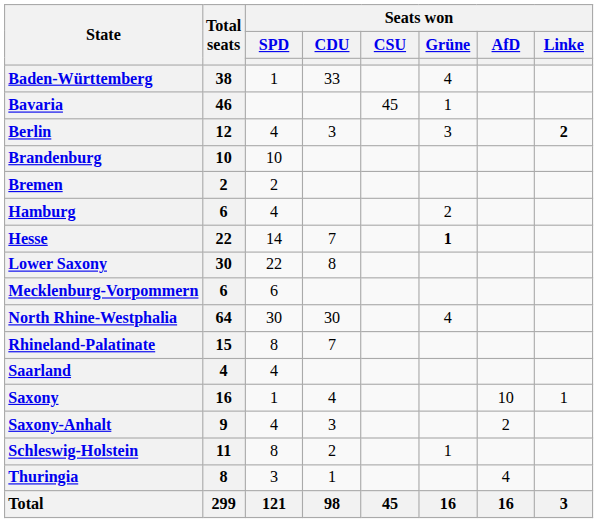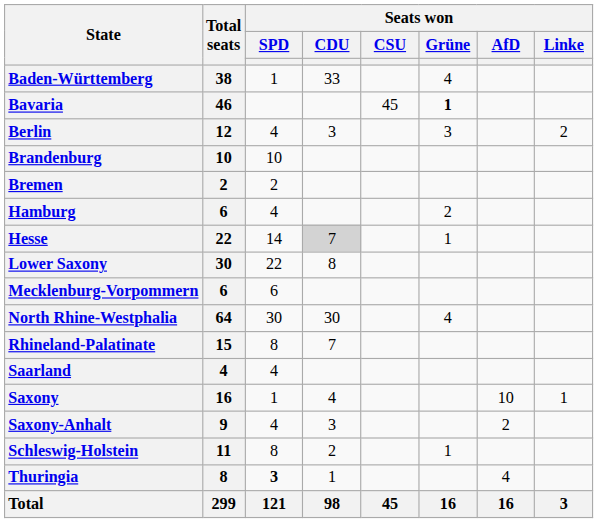Bavaria | Seats won / Grüne: normal -> bold
Berlin | Seats won / Linke: bold -> normal
Hesse | Seats won / CDU: no background -> lightgrey background
Hesse | Seats won / Grüne: bold -> normal
Thuringia | Seats won / SPD: normal -> bold
